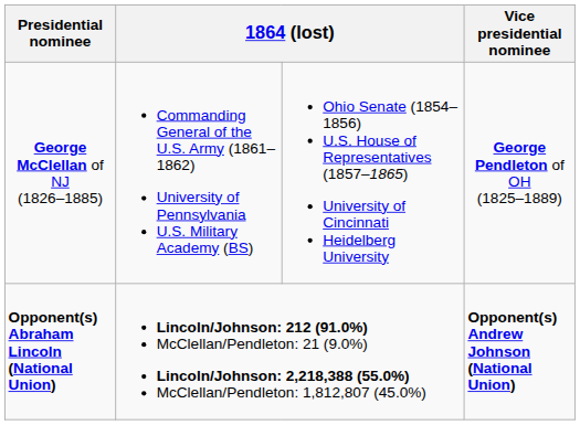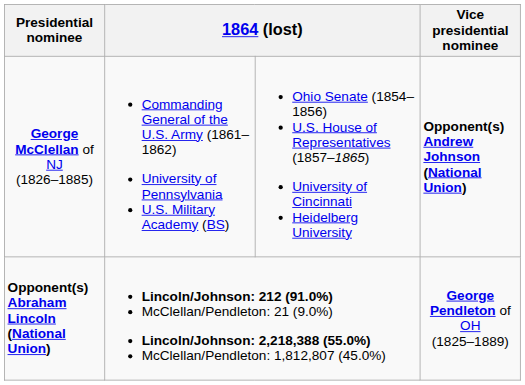George McClellan of NJ (1826–1885) | Vice presidential nominee: George Pendleton of OH (1825–1889) -> Opponent(s) Andrew Johnson (National Union)
Opponent(s) Abraham Lincoln (National Union) | Vice presidential nominee: Opponent(s) Andrew Johnson (National Union) -> George Pendleton of OH (1825–1889)
